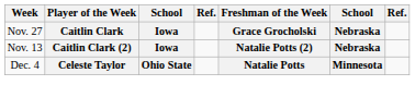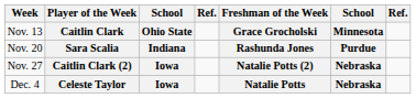Caitlin Clark | Week: Nov. 27 -> Nov. 13
Caitlin Clark | column 3: Iowa -> Ohio State
Caitlin Clark | column 6: Nebraska -> Minnesota
+ row: Nov. 20 | Sara Scalia | Indiana | Rashunda Jones | Purdue
Caitlin Clark (2) | Week: Nov. 13 -> Nov. 27
Celeste Taylor | column 3: Ohio State -> Iowa
Celeste Taylor | column 6: Minnesota -> Nebraska
